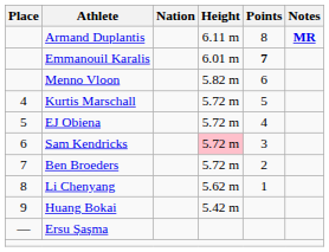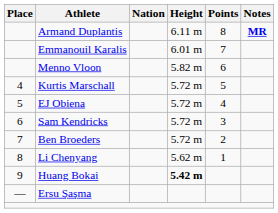Emmanouil Karalis | Points: bold -> normal
Sam Kendricks | Height: pink background -> no background
Huang Bokai | Height: normal -> bold
